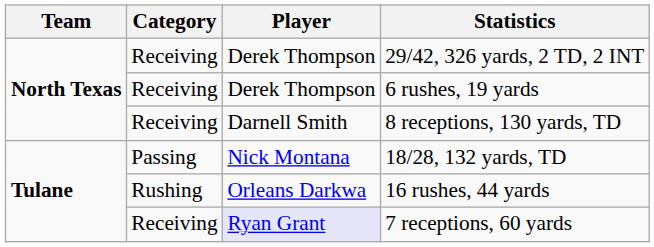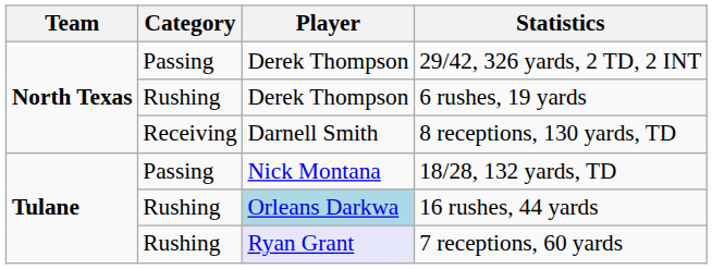29/42, 326 yards, 2 TD, 2 INT | Category: Receiving -> Passing
6 rushes, 19 yards | Category: Receiving -> Rushing
16 rushes, 44 yards | Player: no background -> lightblue background
7 receptions, 60 yards | Category: Receiving -> Rushing
